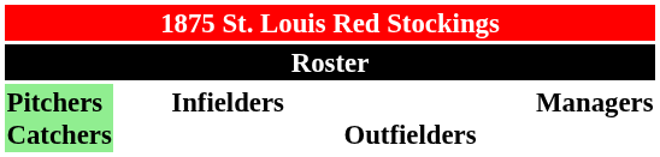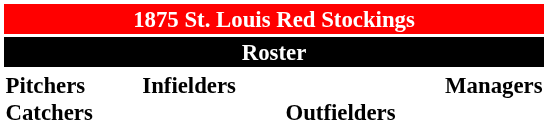Pitchers Catchers | column 1: lightgreen background -> no background
